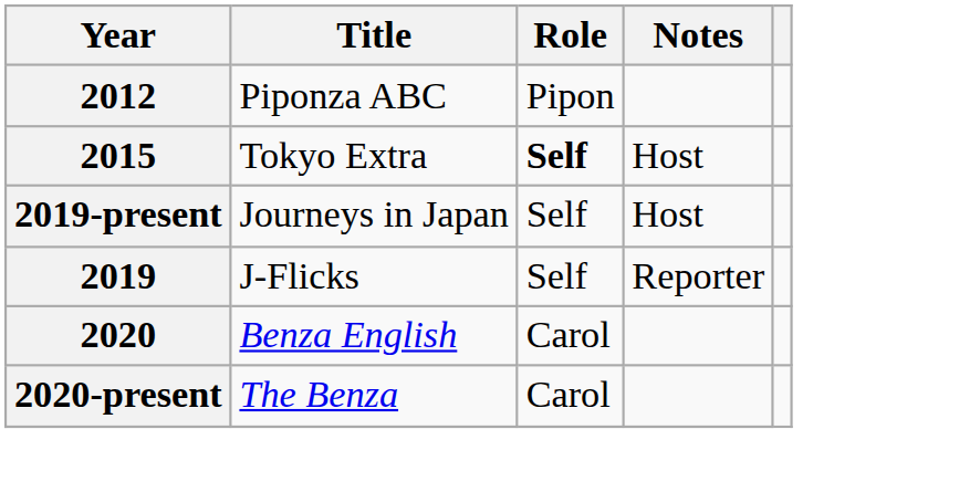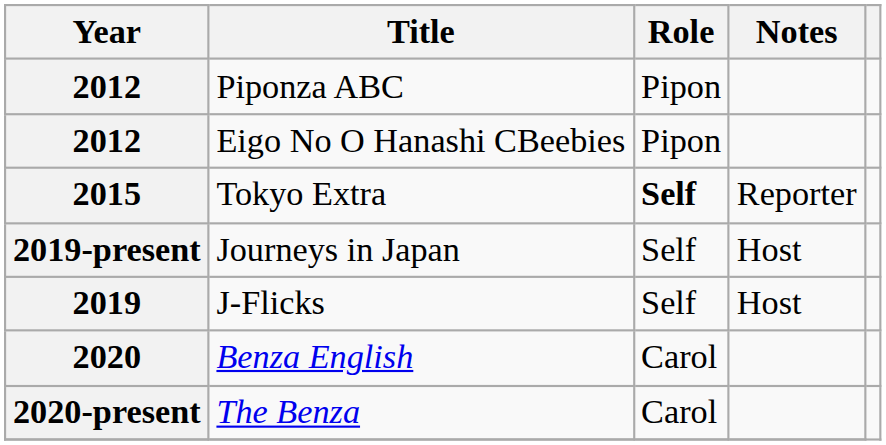+ row: 2012 | Eigo No O Hanashi CBeebies | Pipon
Tokyo Extra | Notes: Host -> Reporter
J-Flicks | Notes: Reporter -> Host
